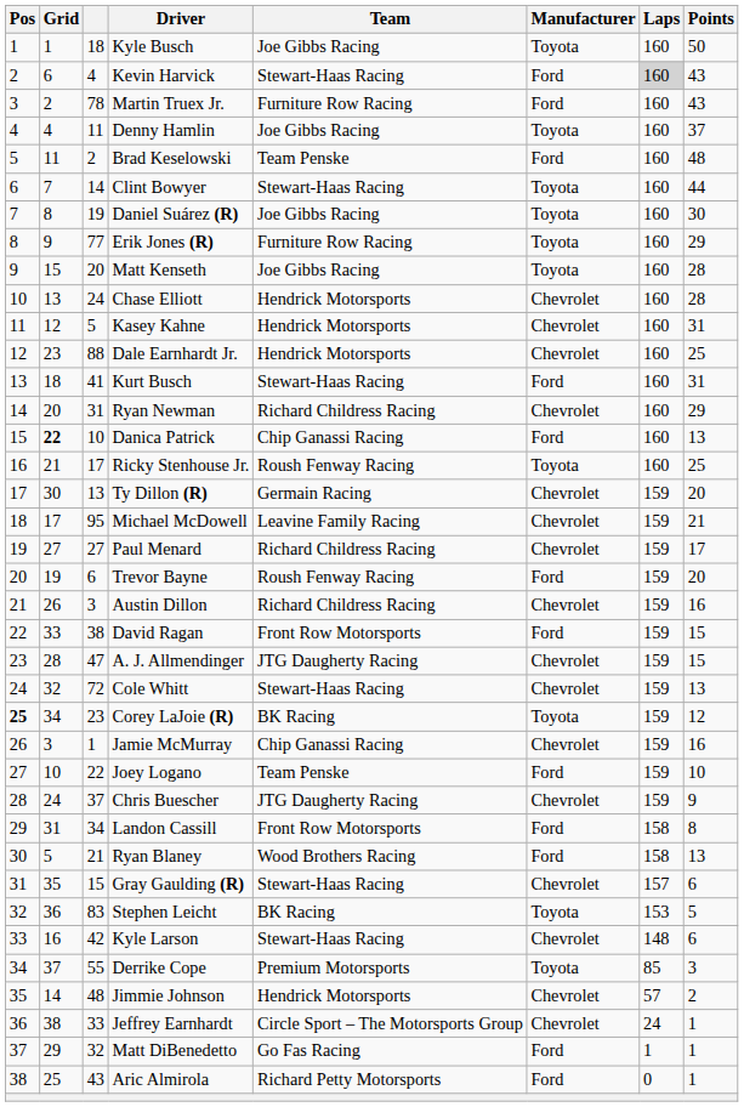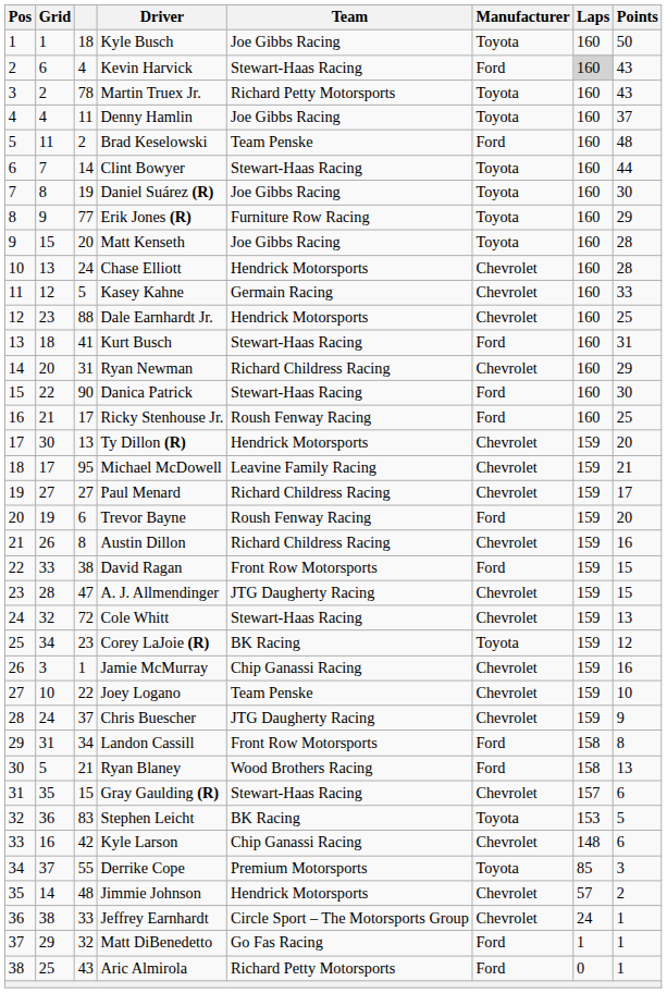Martin Truex Jr. | Team: Furniture Row Racing -> Richard Petty Motorsports
Martin Truex Jr. | Manufacturer: Ford -> Toyota
Kasey Kahne | Team: Hendrick Motorsports -> Germain Racing
Kasey Kahne | Points: 31 -> 33
Danica Patrick | Grid: bold -> normal
Danica Patrick | column 3: 10 -> 90
Danica Patrick | Team: Chip Ganassi Racing -> Stewart-Haas Racing
Danica Patrick | Points: 13 -> 30
Ricky Stenhouse Jr. | Manufacturer: Toyota -> Ford
Ty Dillon (R) | Team: Germain Racing -> Hendrick Motorsports
Austin Dillon | column 3: 3 -> 8
Corey LaJoie (R) | Pos: bold -> normal
Joey Logano | Manufacturer: Ford -> Chevrolet
Kyle Larson | Team: Stewart-Haas Racing -> Chip Ganassi Racing
